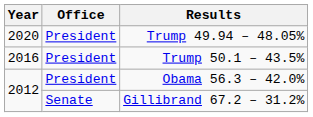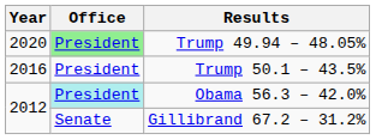Trump 49.94 – 48.05% | Office: no background -> lightgreen background
Obama 56.3 – 42.0% | Office: no background -> paleturquoise background
